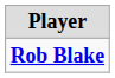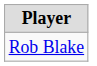row 2 | column 1: bold -> normal
